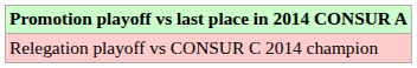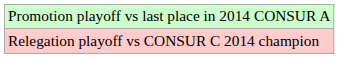row 1 | column 1: bold -> normal
